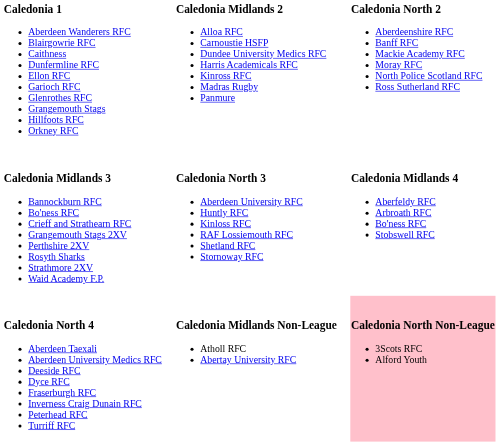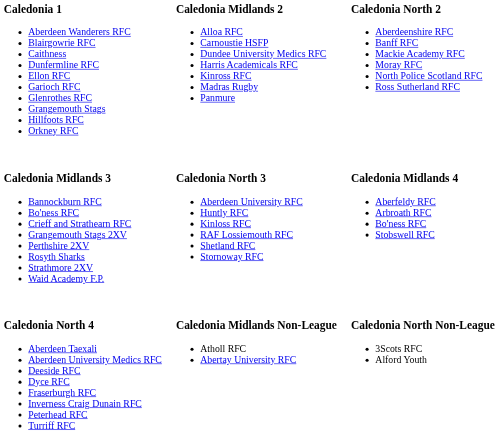row 3 | column 3: pink background -> no background
